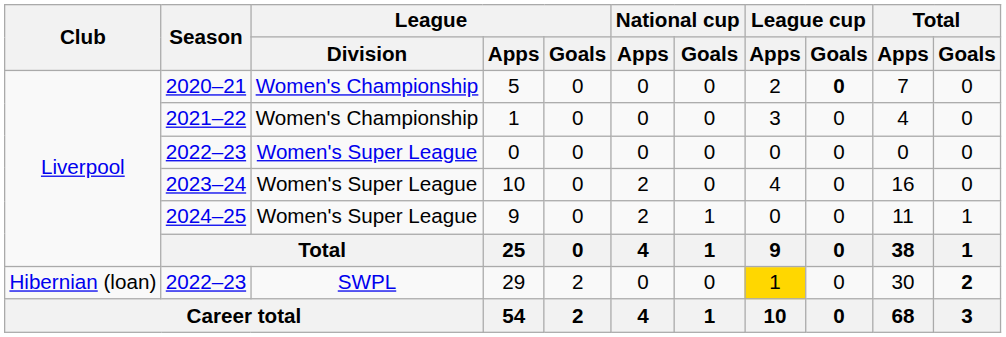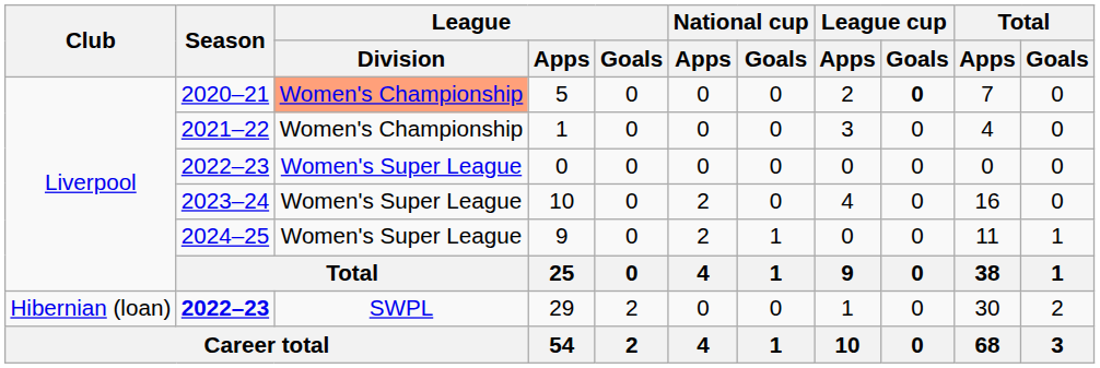5 | League / Division: no background -> lightsalmon background
29 | Season: normal -> bold
29 | League cup / Apps: gold background -> no background
29 | Total / Goals: bold -> normal
